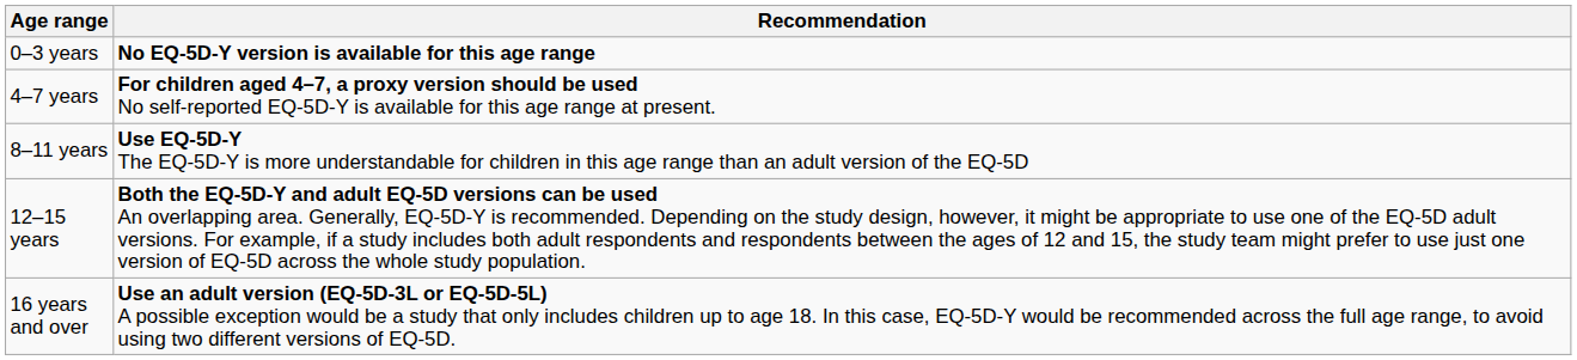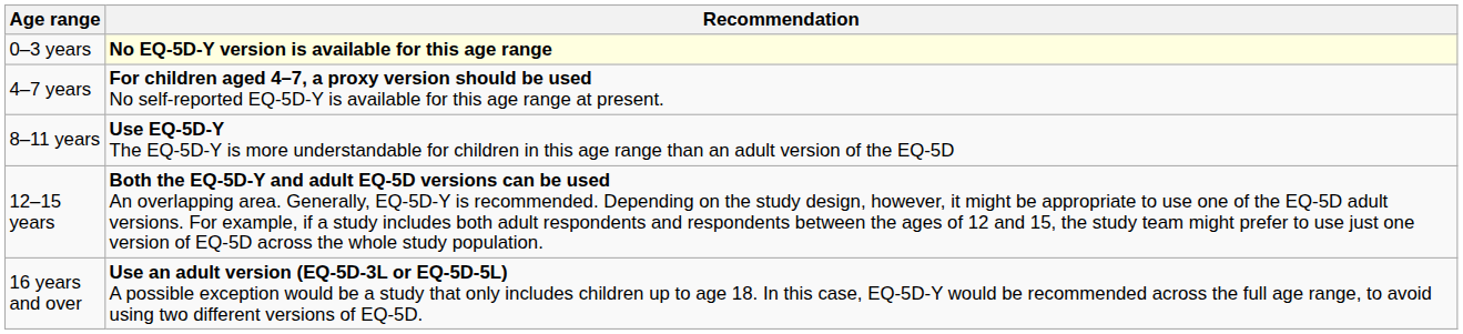0–3 years | Recommendation: no background -> lightyellow background
